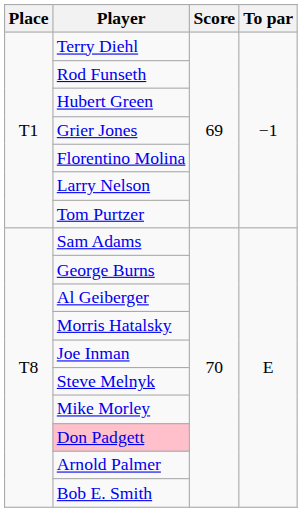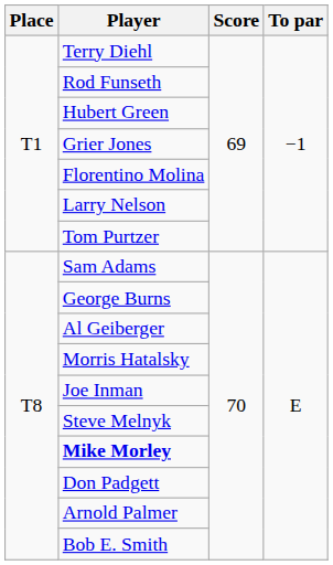Mike Morley | Player: normal -> bold
Don Padgett | Player: pink background -> no background
